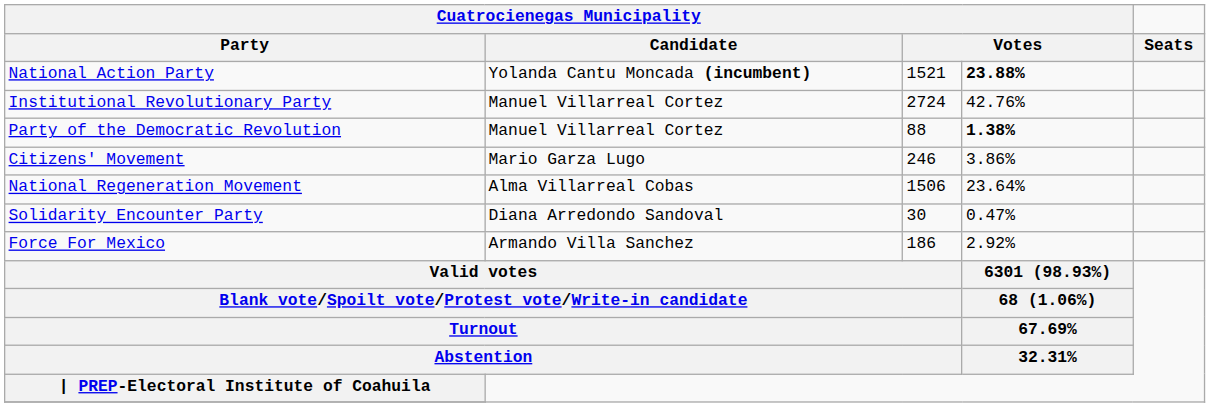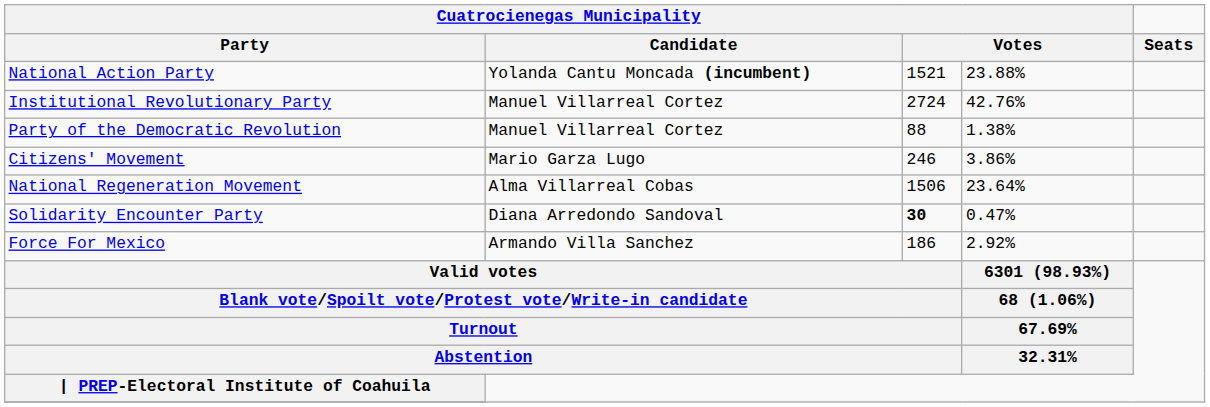National Action Party | column 4: bold -> normal
Party of the Democratic Revolution | column 4: bold -> normal
Solidarity Encounter Party | column 3: normal -> bold
